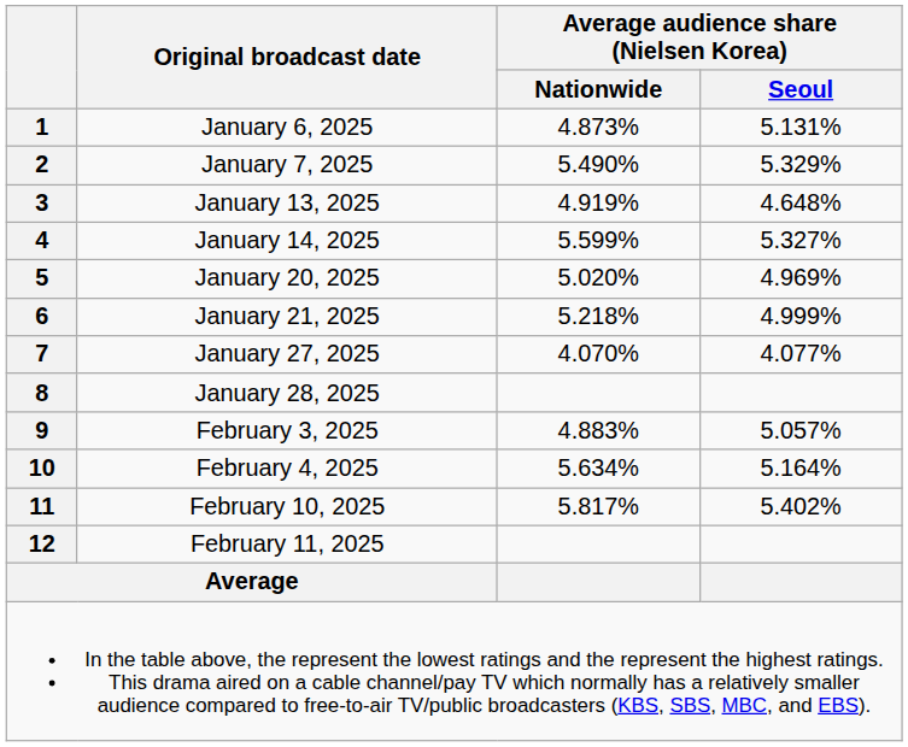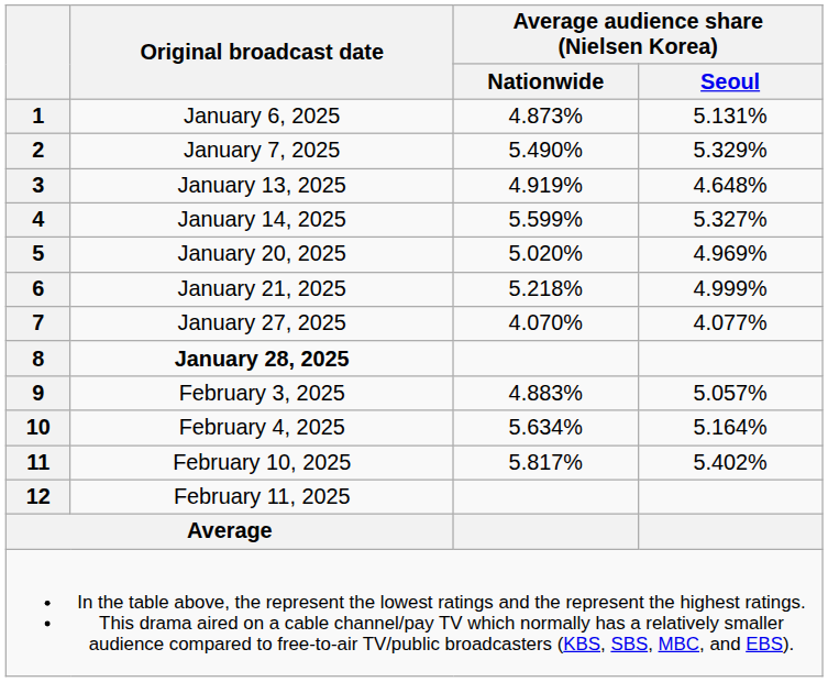8 | Original broadcast date: normal -> bold
